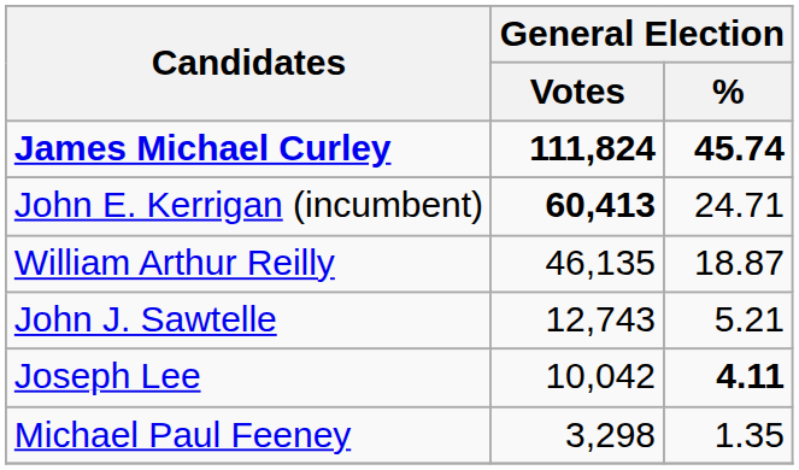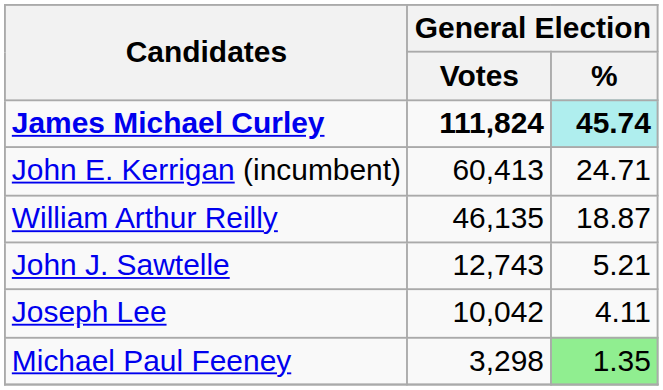James Michael Curley | General Election / %: no background -> paleturquoise background
John E. Kerrigan (incumbent) | General Election / Votes: bold -> normal
Joseph Lee | General Election / %: bold -> normal
Michael Paul Feeney | General Election / %: no background -> lightgreen background
